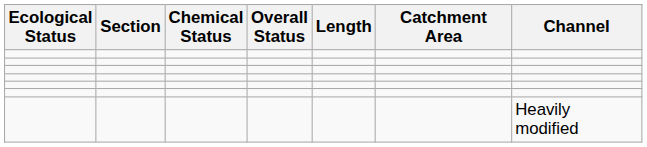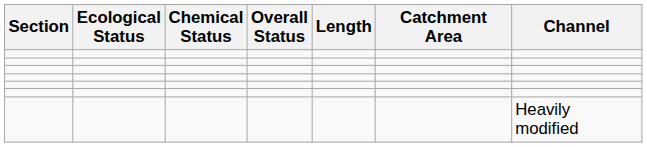columns swapped: Section <-> Ecological Status
